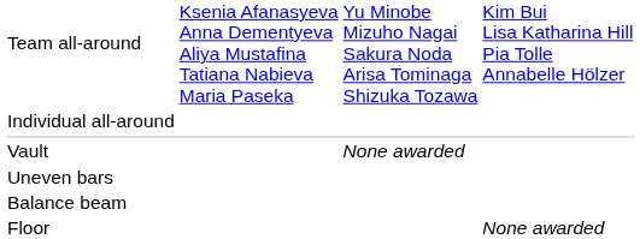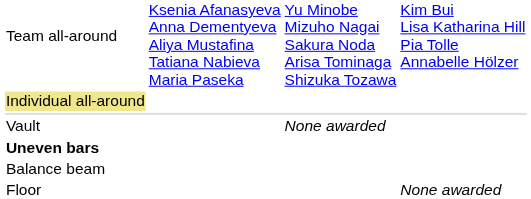Individual all-around | column 1: no background -> khaki background
Uneven bars | column 1: normal -> bold
